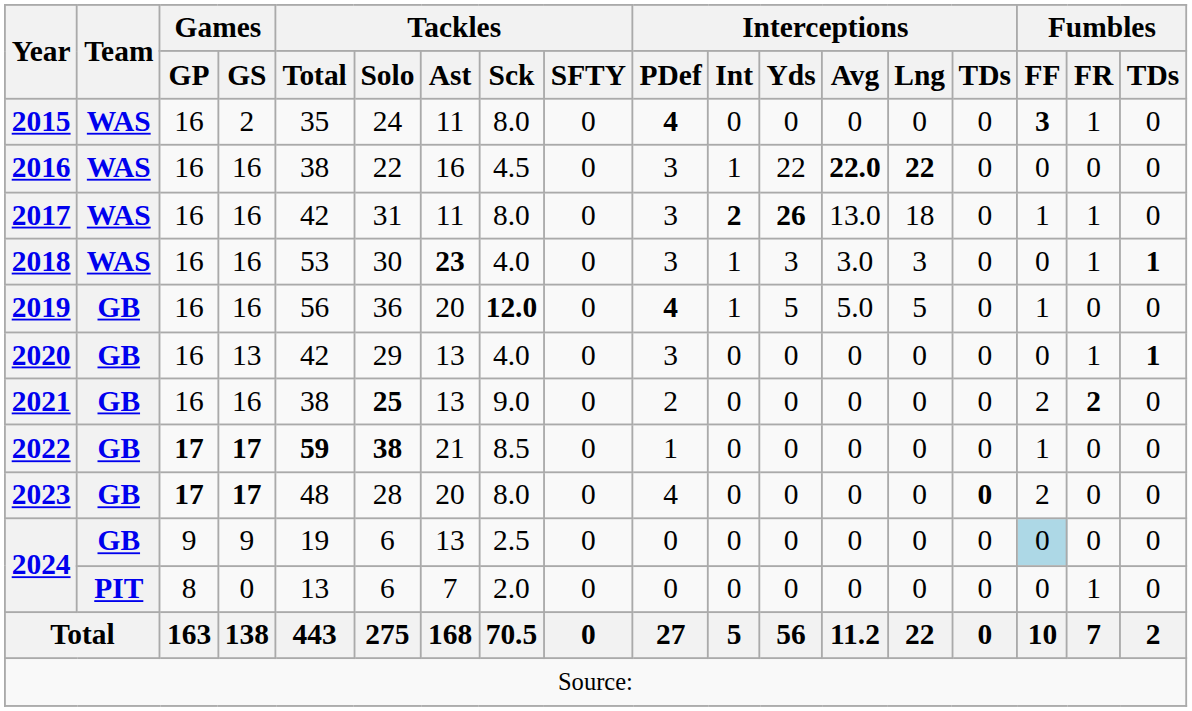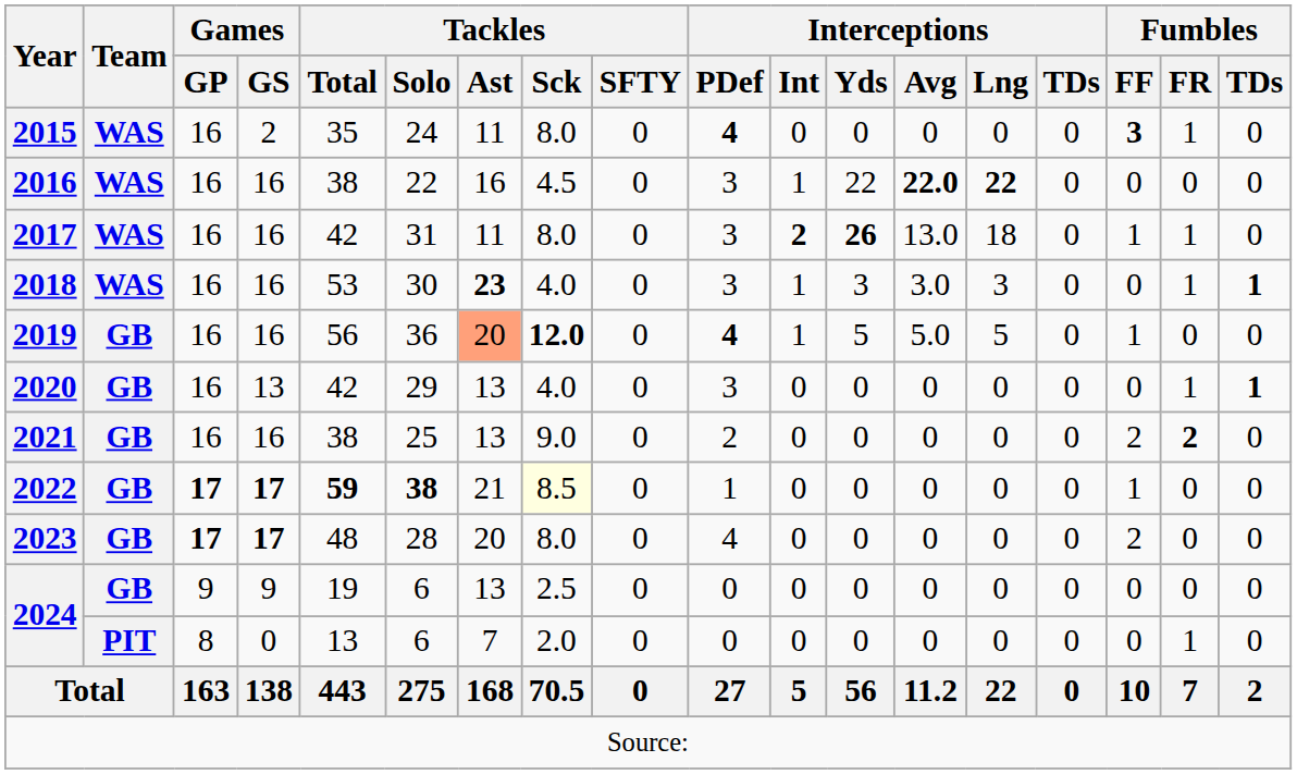2019 | Tackles / Ast: no background -> lightsalmon background
2021 | Tackles / Solo: bold -> normal
2022 | Tackles / Sck: no background -> lightyellow background
2023 | Interceptions / TDs: bold -> normal
2024 / 9 | Fumbles / FF: lightblue background -> no background
